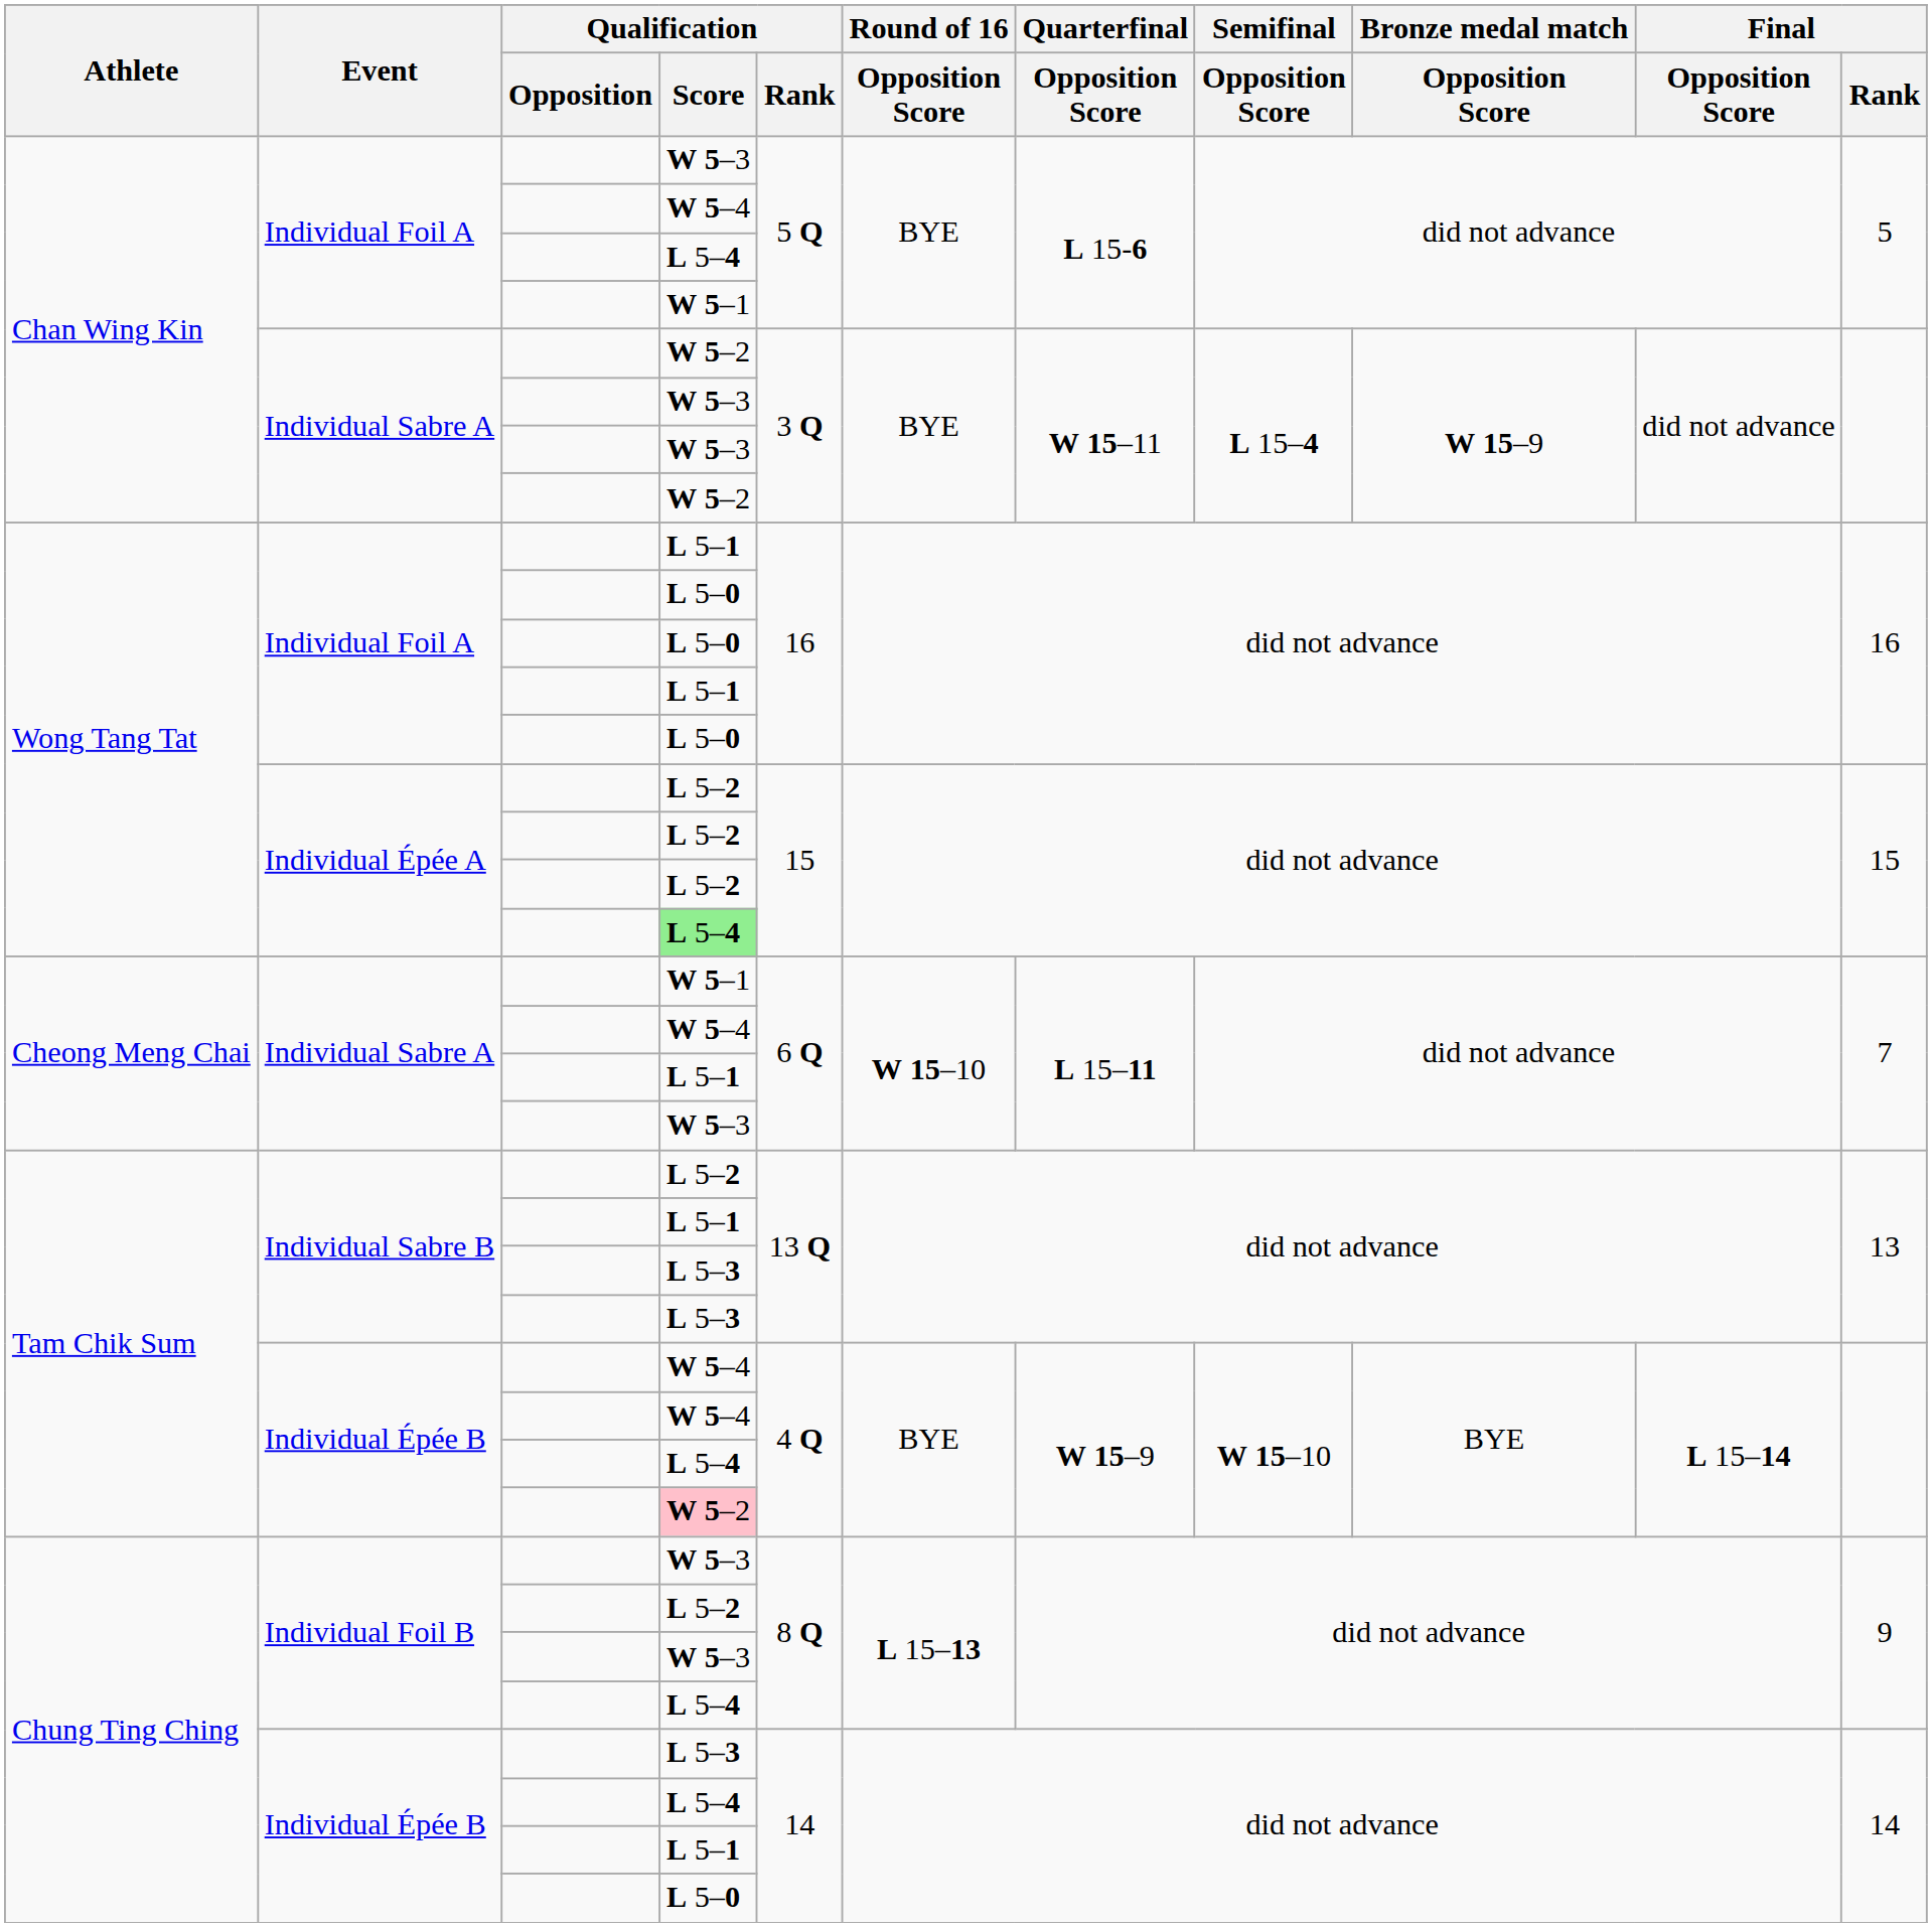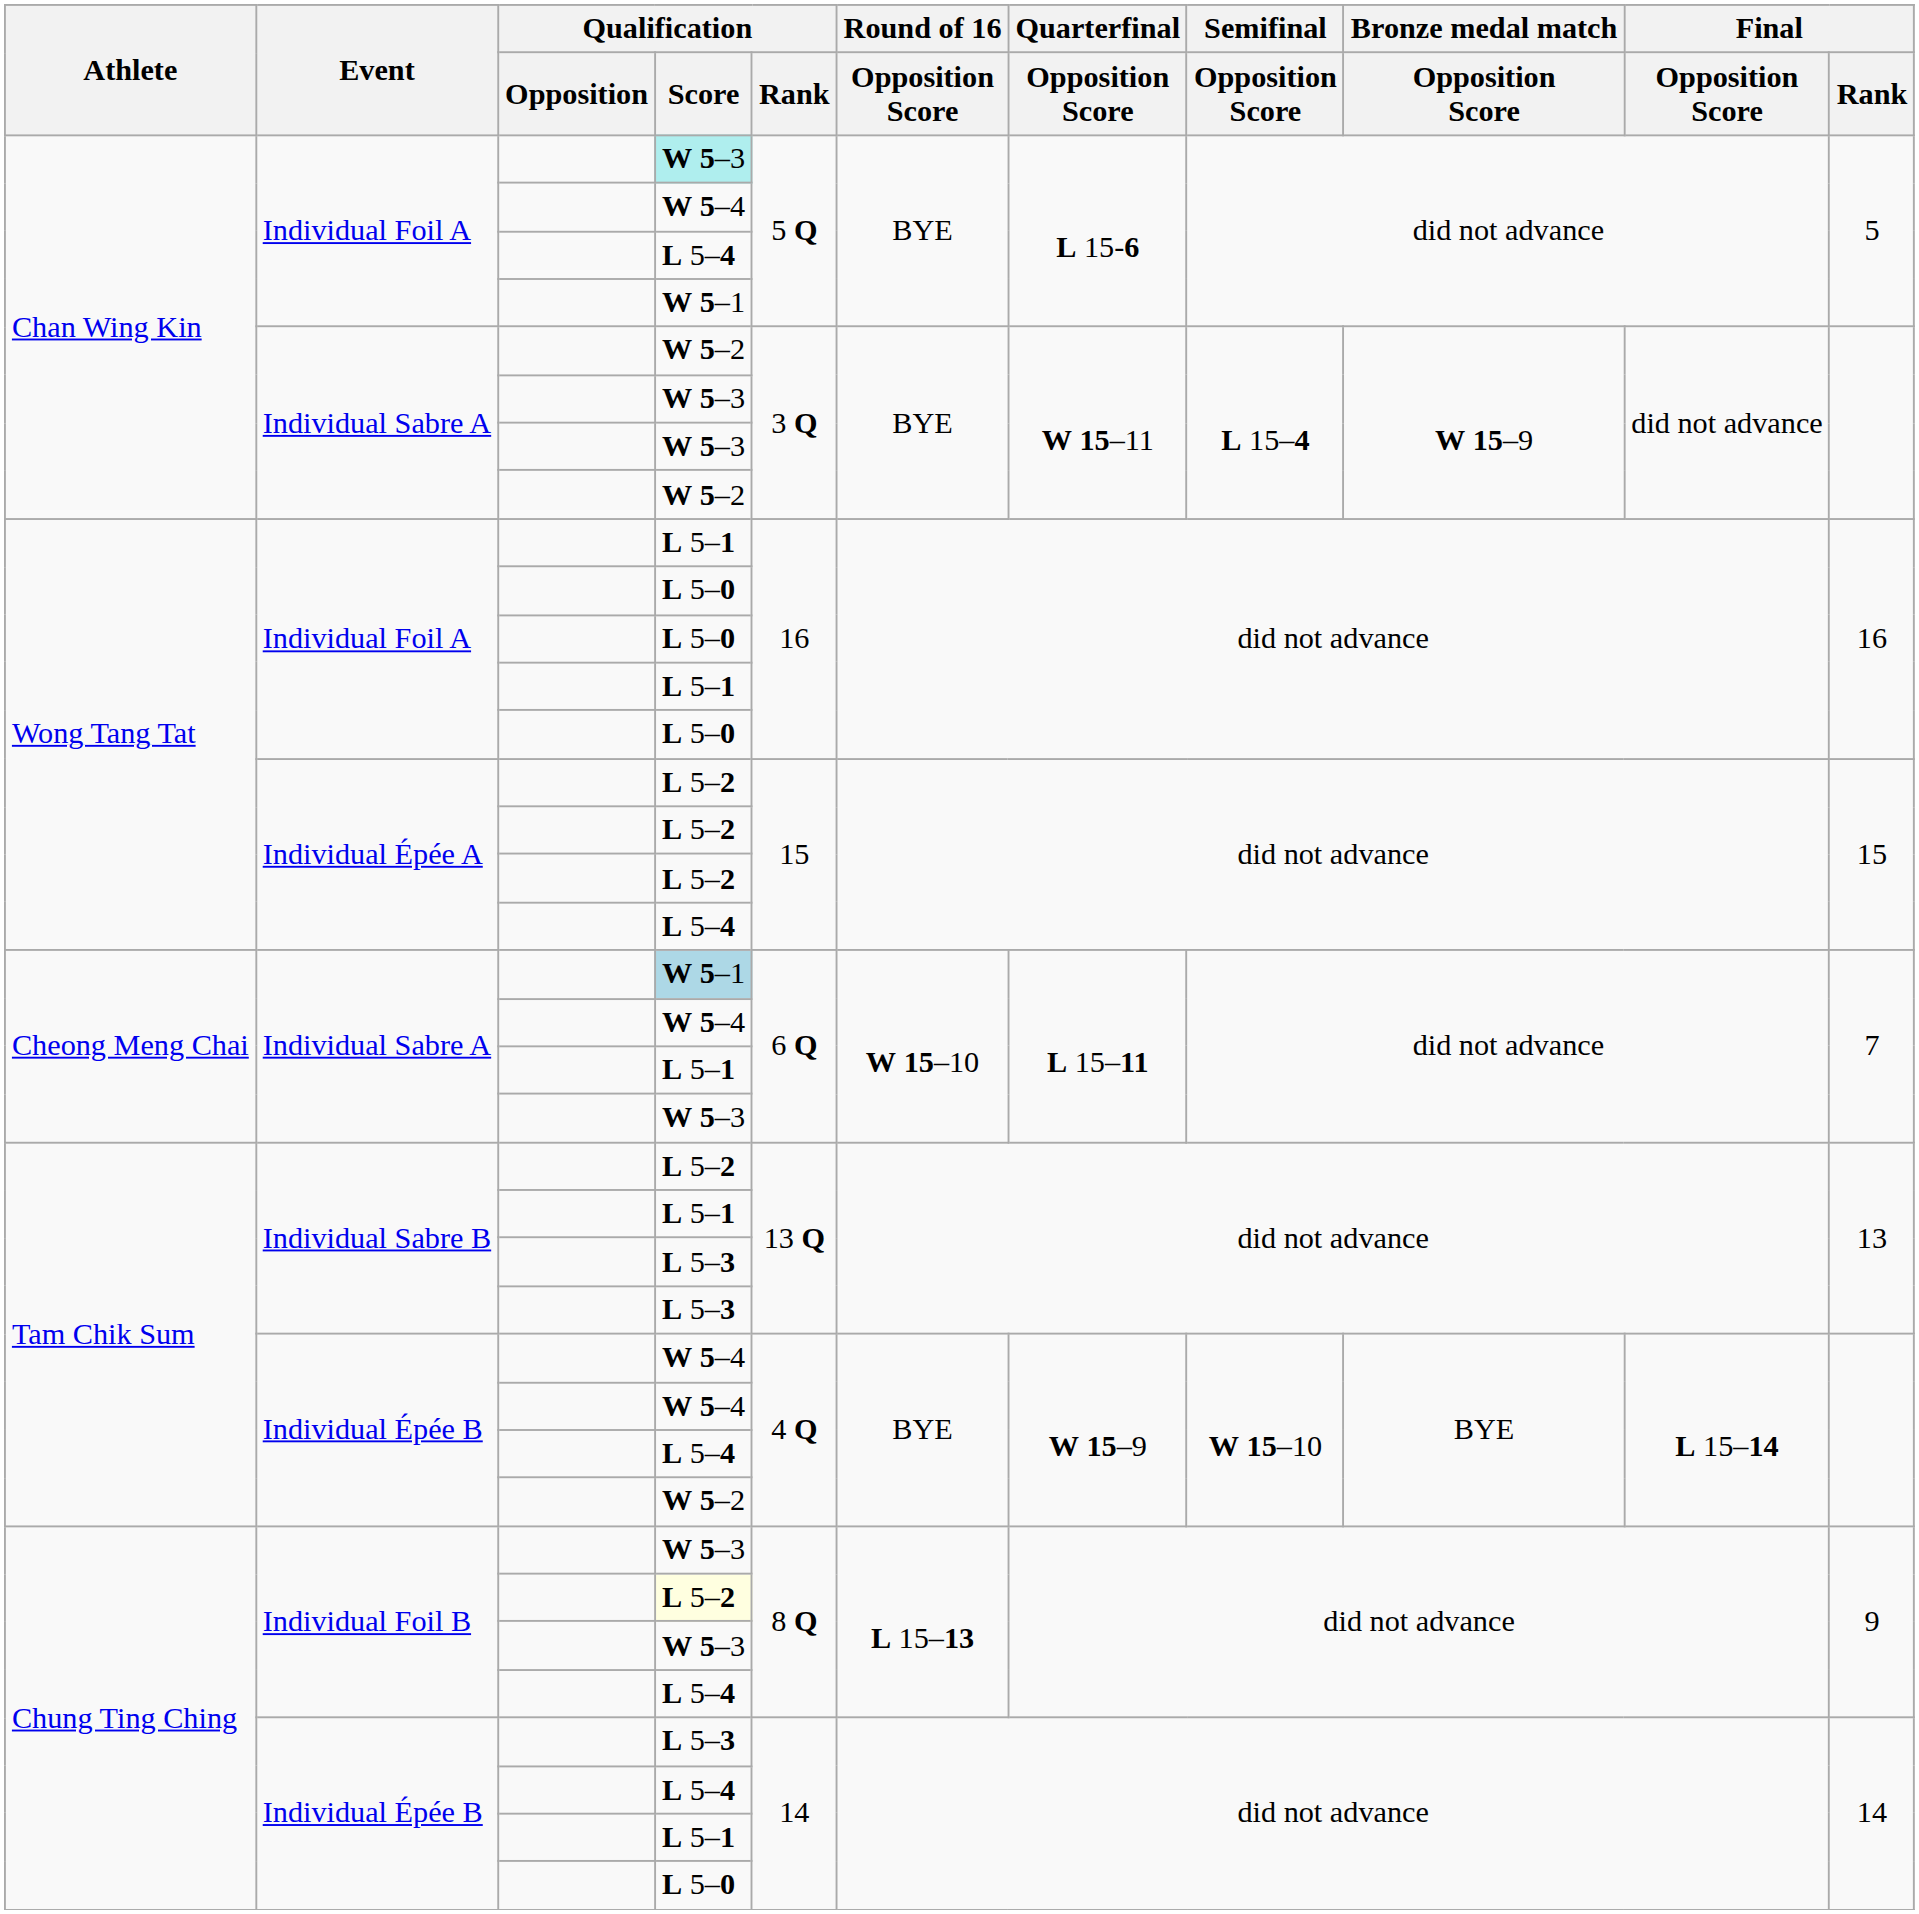Individual Foil A / W 5–3 | Qualification / Score: no background -> paleturquoise background
Individual Épée A / L 5–4 | Qualification / Score: lightgreen background -> no background
Individual Sabre A / W 5–1 | Qualification / Score: no background -> lightblue background
Individual Épée B / W 5–2 | Qualification / Score: pink background -> no background
Individual Foil B / L 5–2 | Qualification / Score: no background -> lightyellow background
